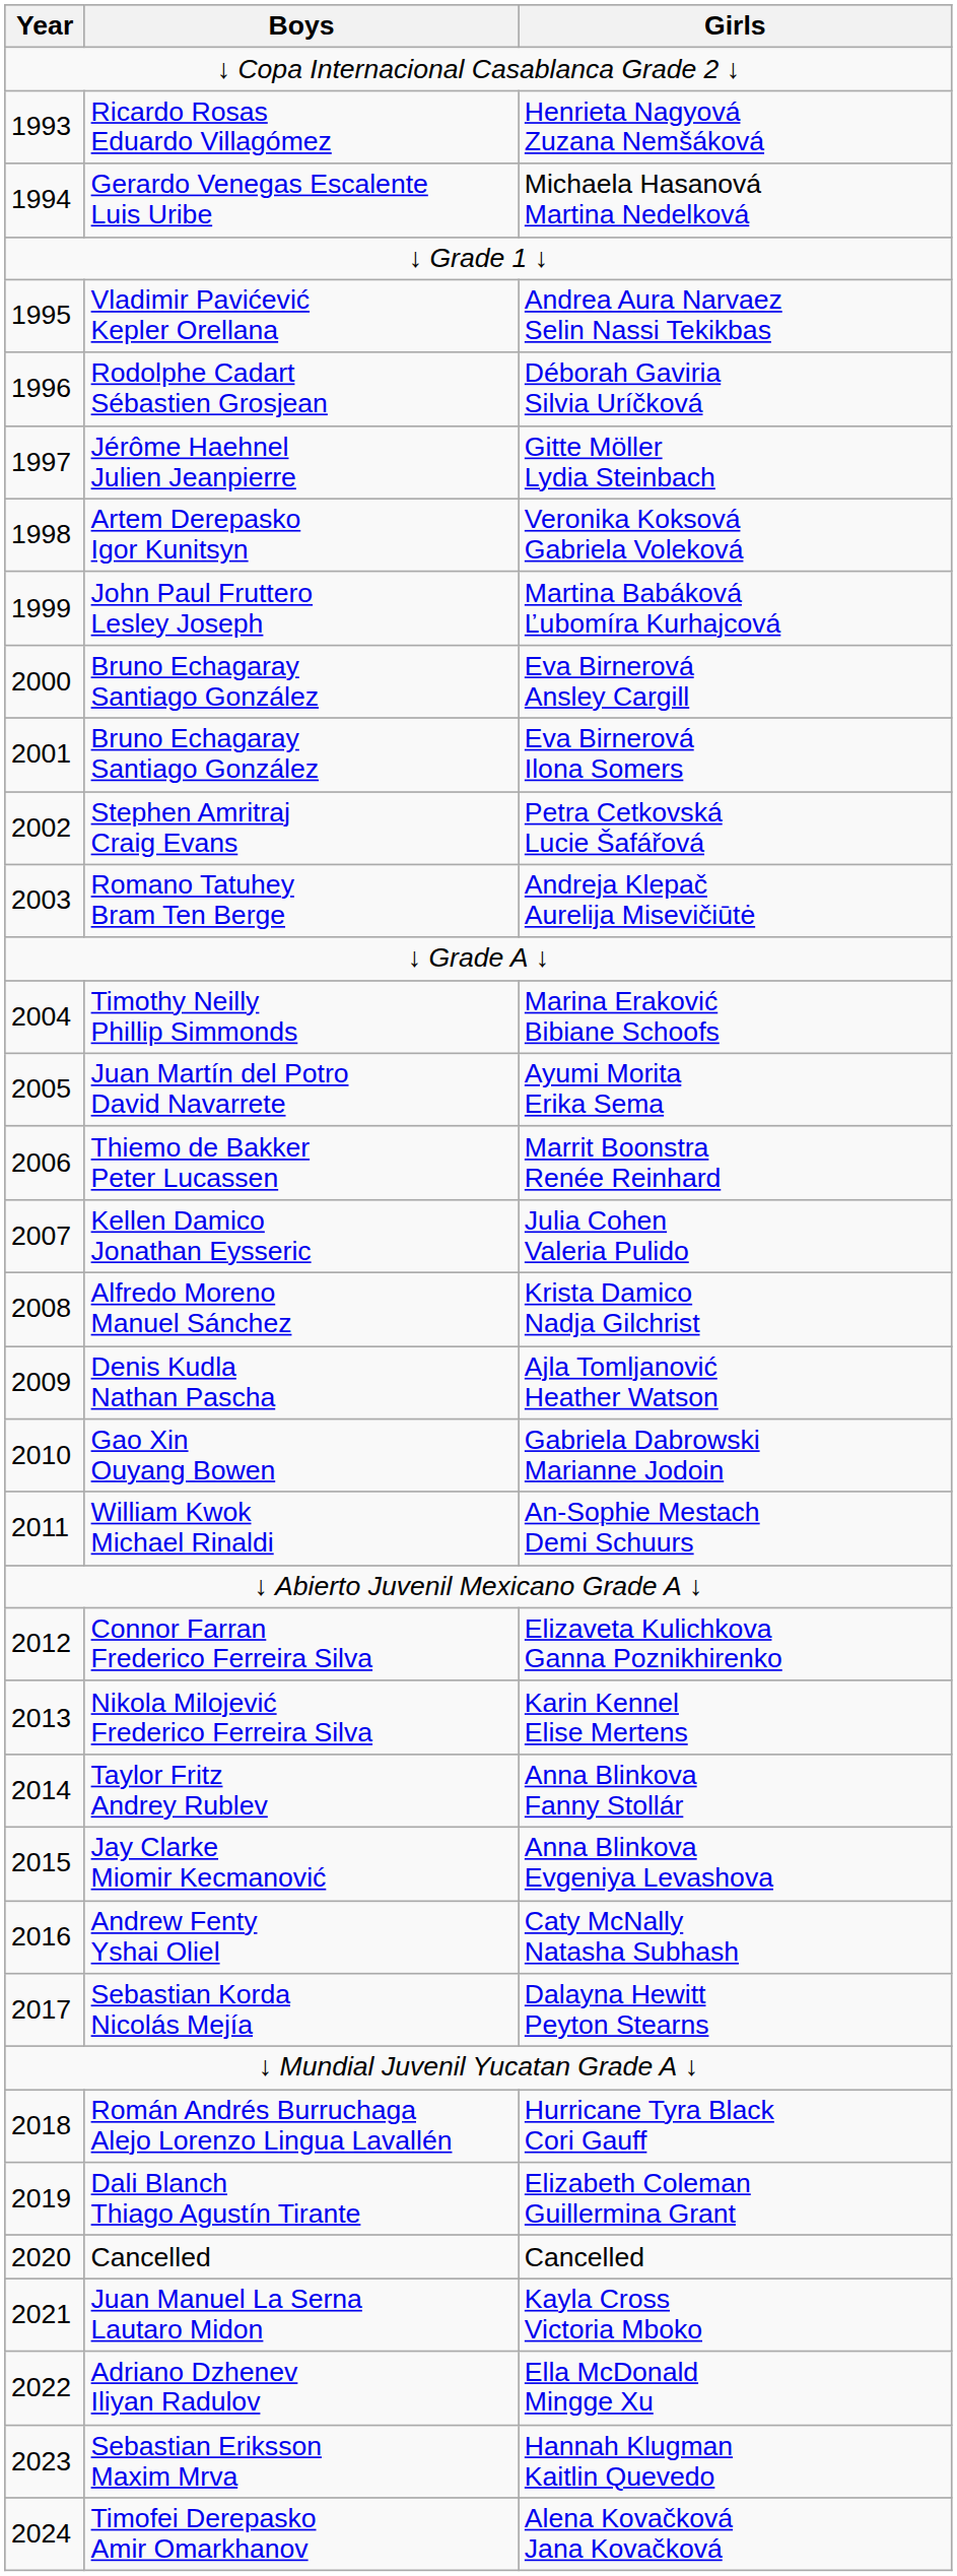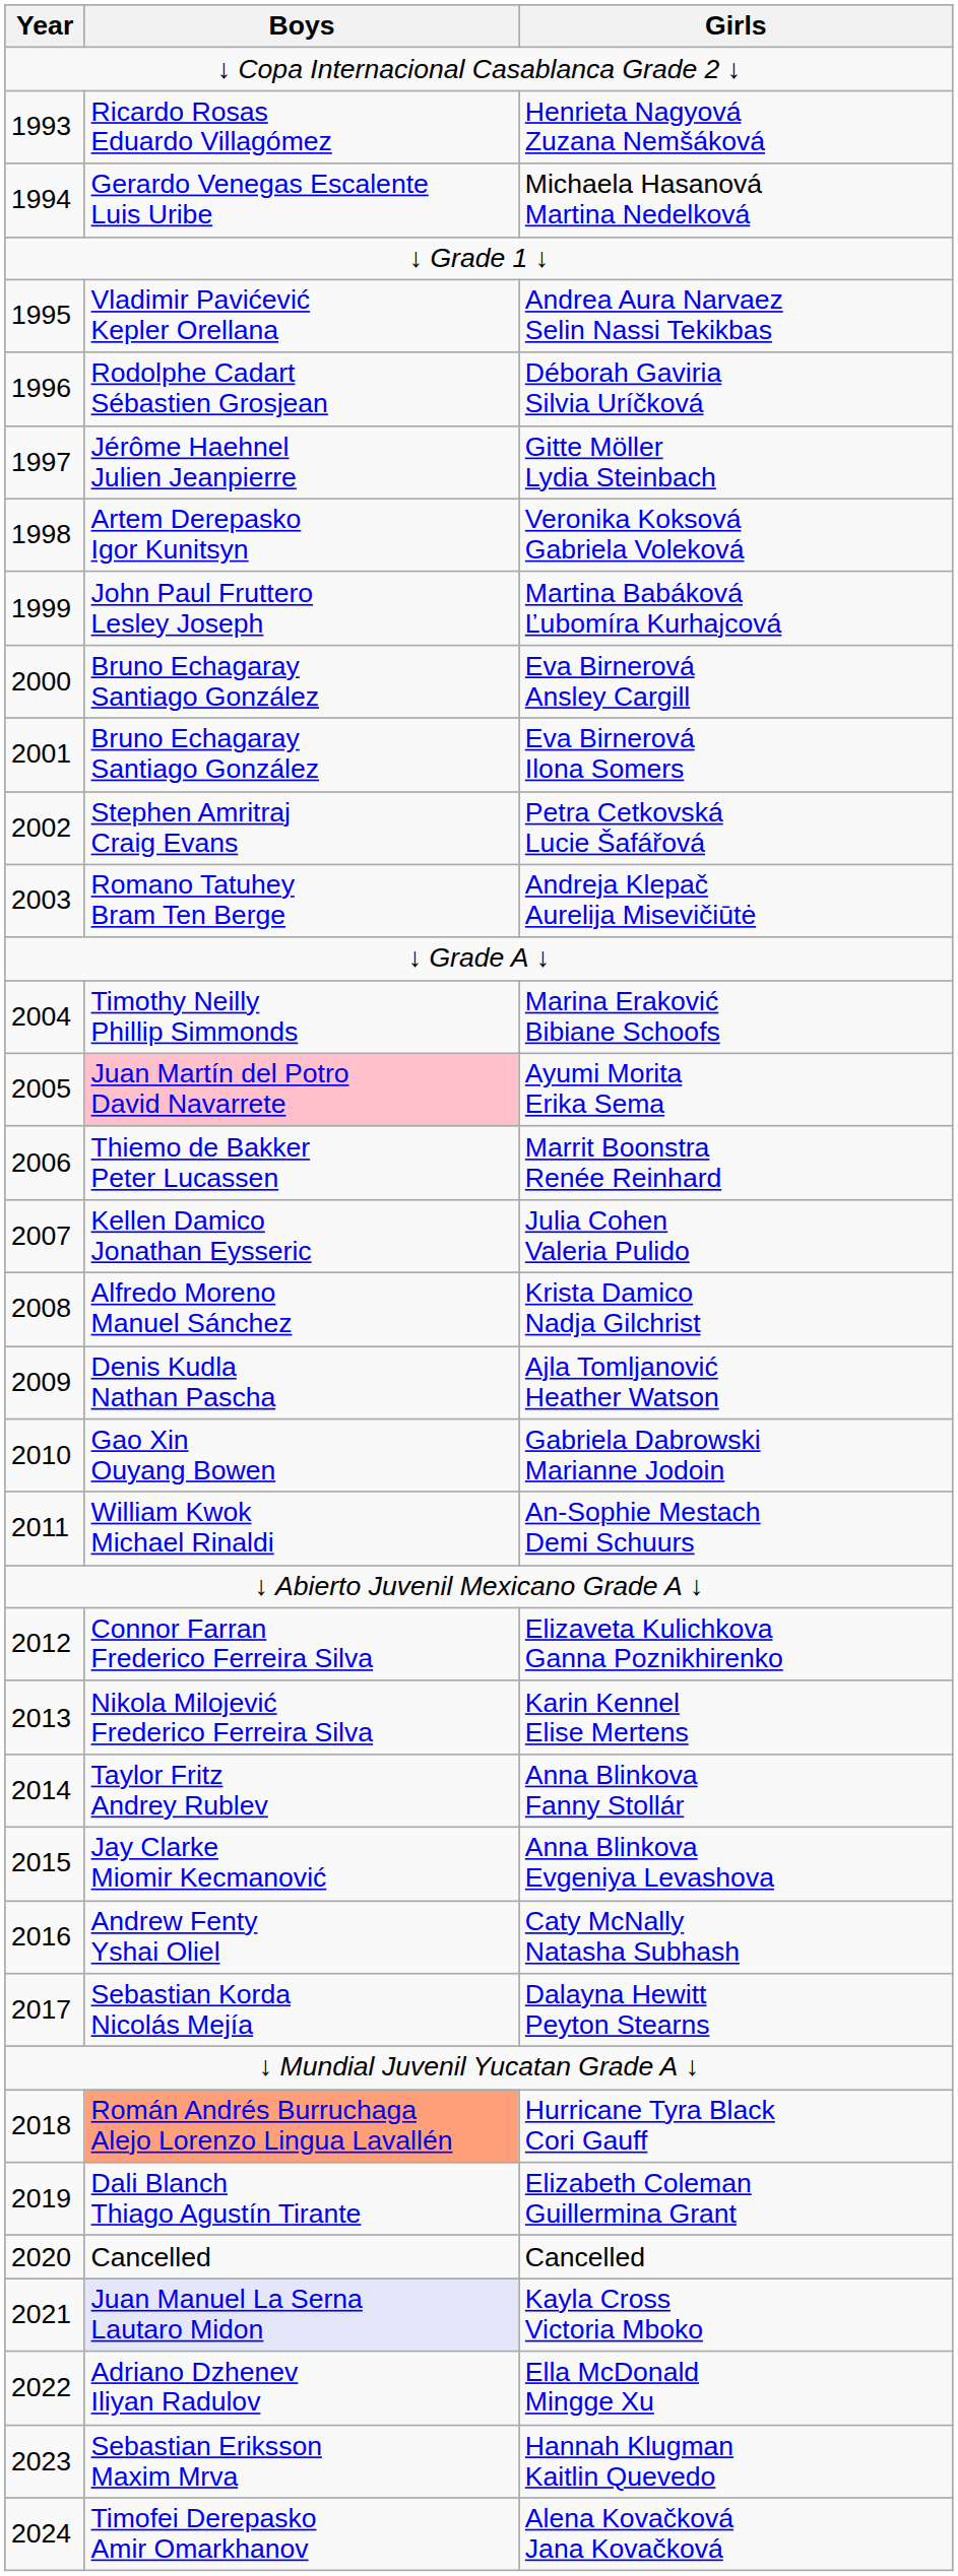Ayumi Morita Erika Sema | Boys: no background -> pink background
Hurricane Tyra Black Cori Gauff | Boys: no background -> lightsalmon background
Kayla Cross Victoria Mboko | Boys: no background -> lavender background
